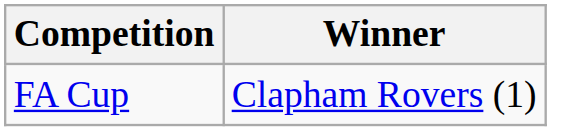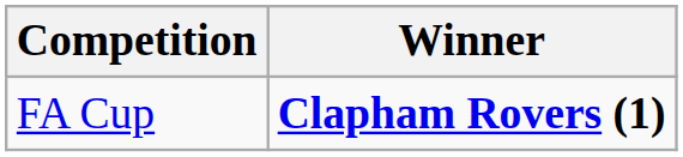FA Cup | Winner: normal -> bold
